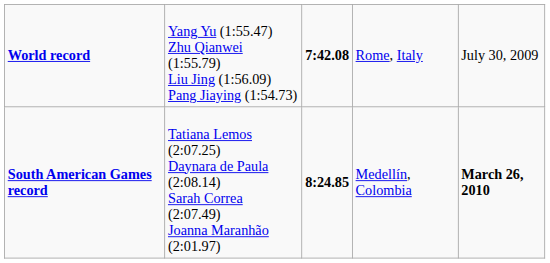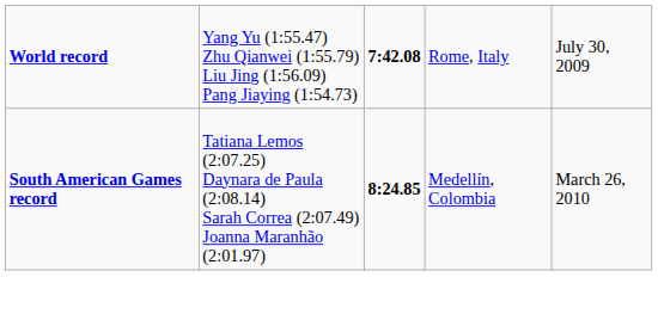South American Games record | column 5: bold -> normal
